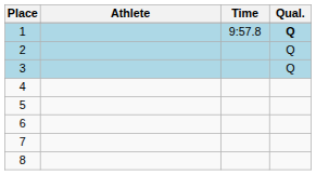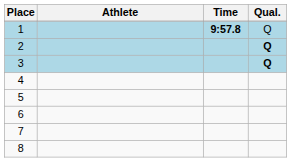1 | Time: normal -> bold
1 | Qual.: bold -> normal
2 | Qual.: normal -> bold
3 | Qual.: normal -> bold
